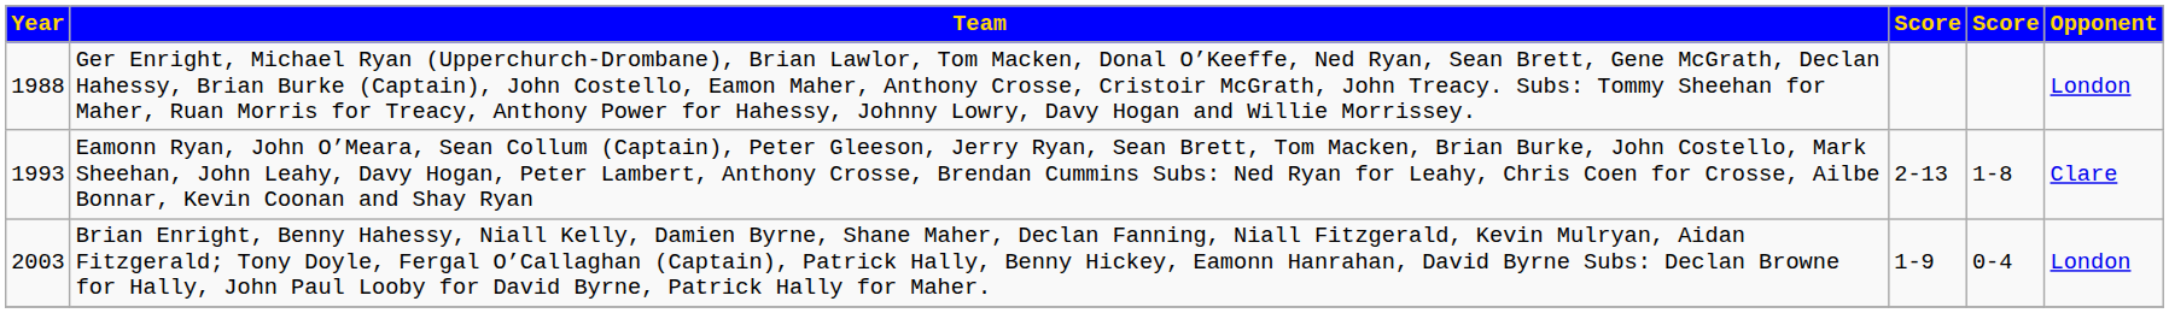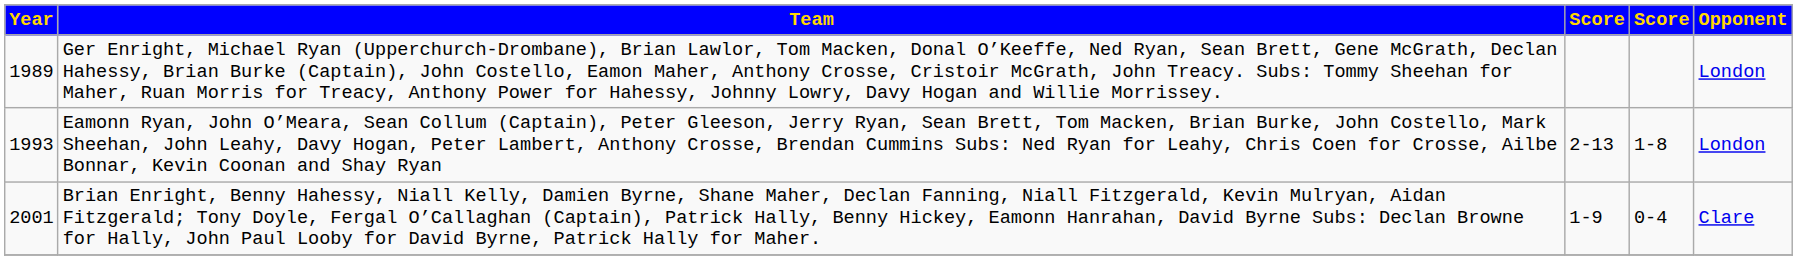row 2 | Year: 1988 -> 1989
row 3 | Opponent: Clare -> London
row 4 | Year: 2003 -> 2001
row 4 | Opponent: London -> Clare
